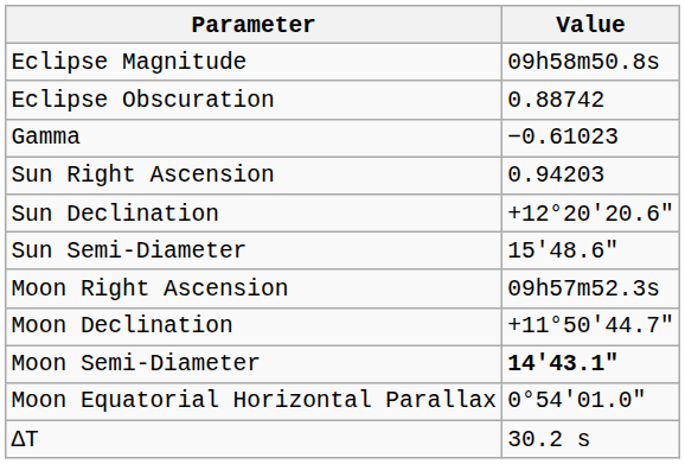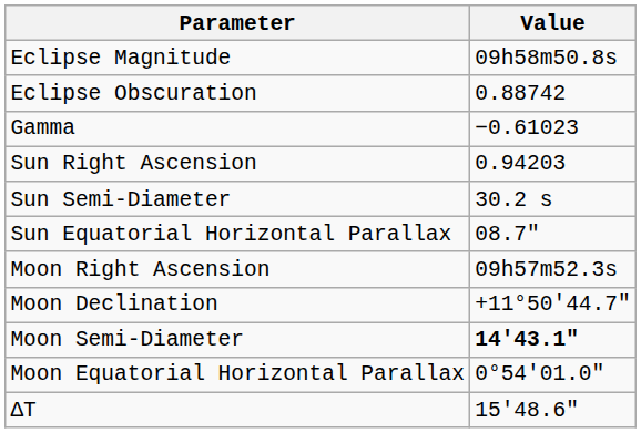- row: Sun Declination | +12°20'20.6"
Sun Semi-Diameter | Value: 15'48.6" -> 30.2 s
+ row: Sun Equatorial Horizontal Parallax | 08.7"
ΔT | Value: 30.2 s -> 15'48.6"
